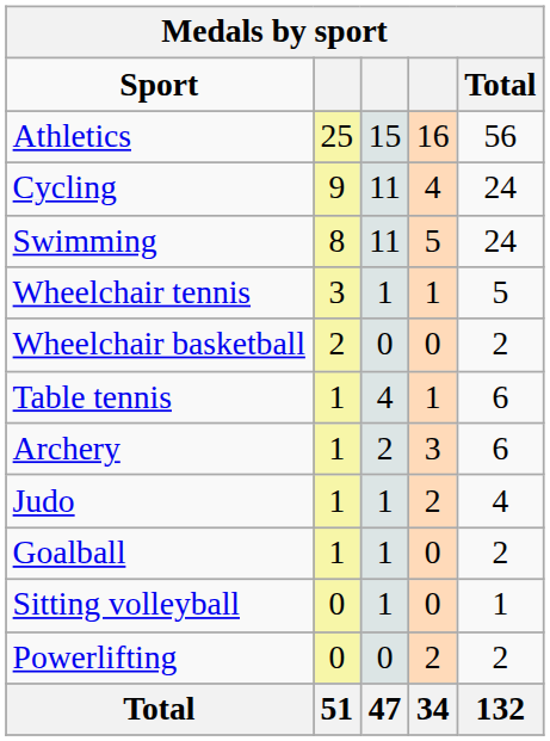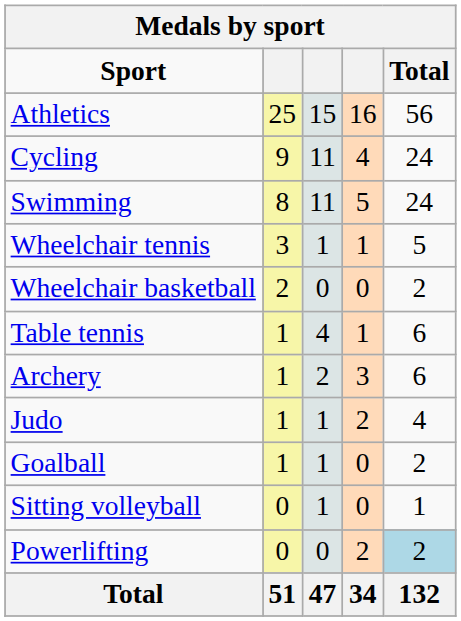Powerlifting | Total: no background -> lightblue background
